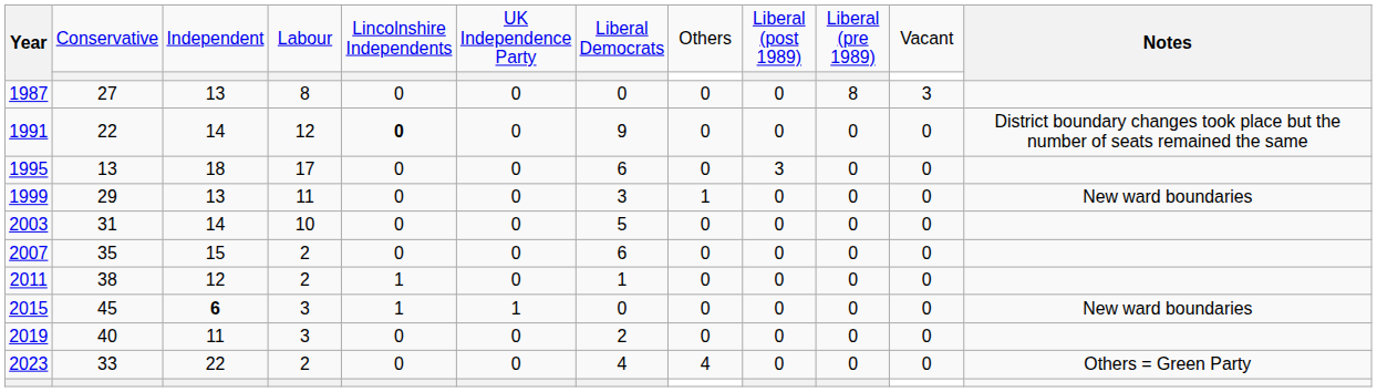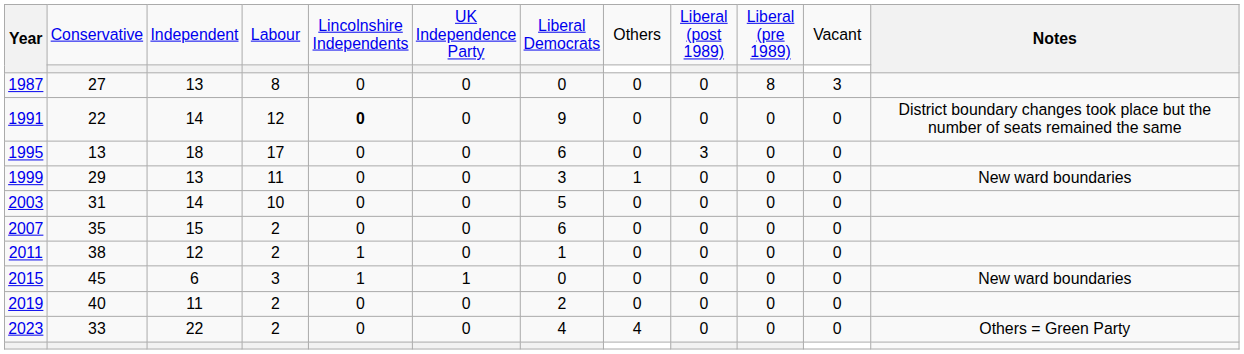2015 | column 3: bold -> normal
2019 | column 4: 3 -> 2
